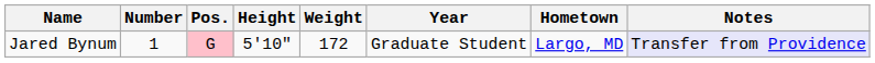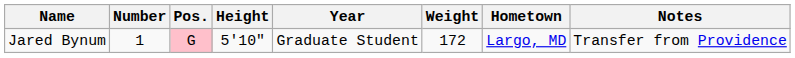columns swapped: Weight <-> Year
Jared Bynum | Notes: lavender background -> no background
